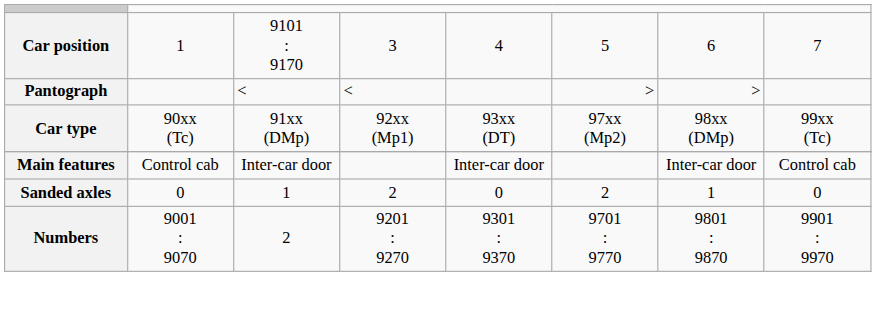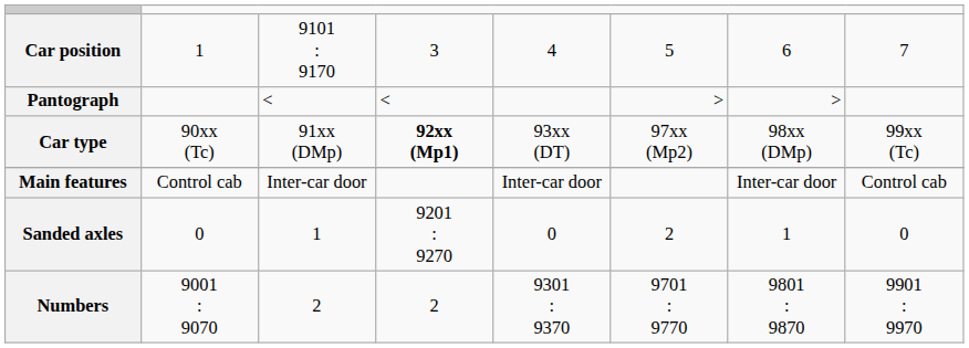Car type | column 4: normal -> bold
Sanded axles | column 4: 2 -> 9201 : 9270
Numbers | column 4: 9201 : 9270 -> 2
